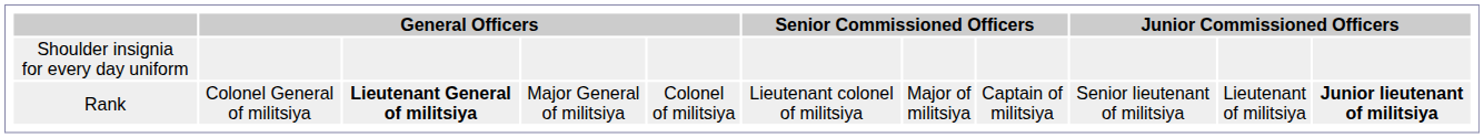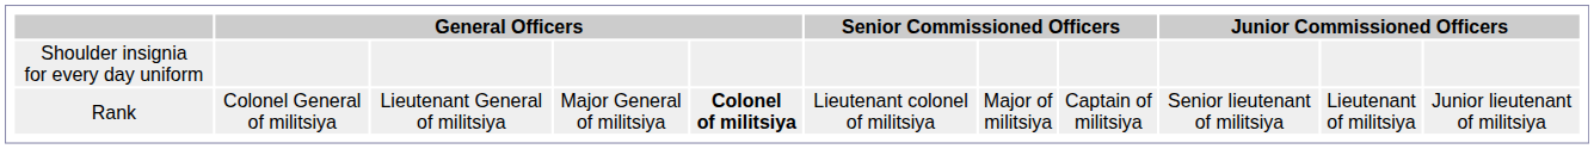Rank | column 3: bold -> normal
Rank | column 5: normal -> bold
Rank | column 11: bold -> normal
